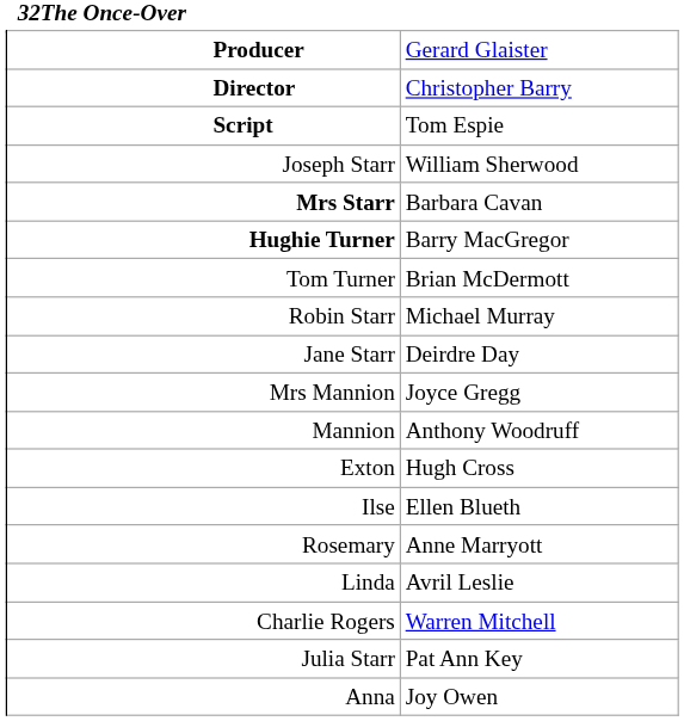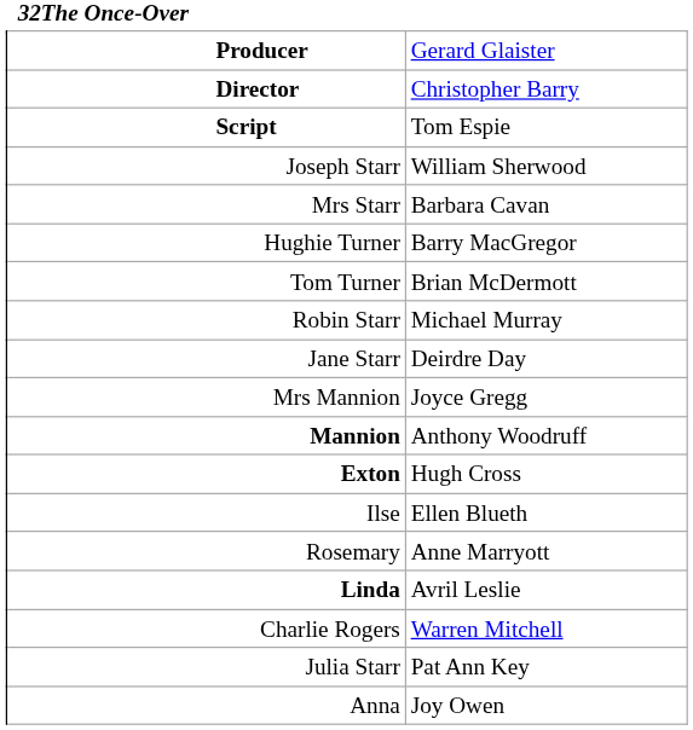Mrs Starr | column 2: bold -> normal
Hughie Turner | column 2: bold -> normal
Mannion | column 2: normal -> bold
Exton | column 2: normal -> bold
Linda | column 2: normal -> bold
